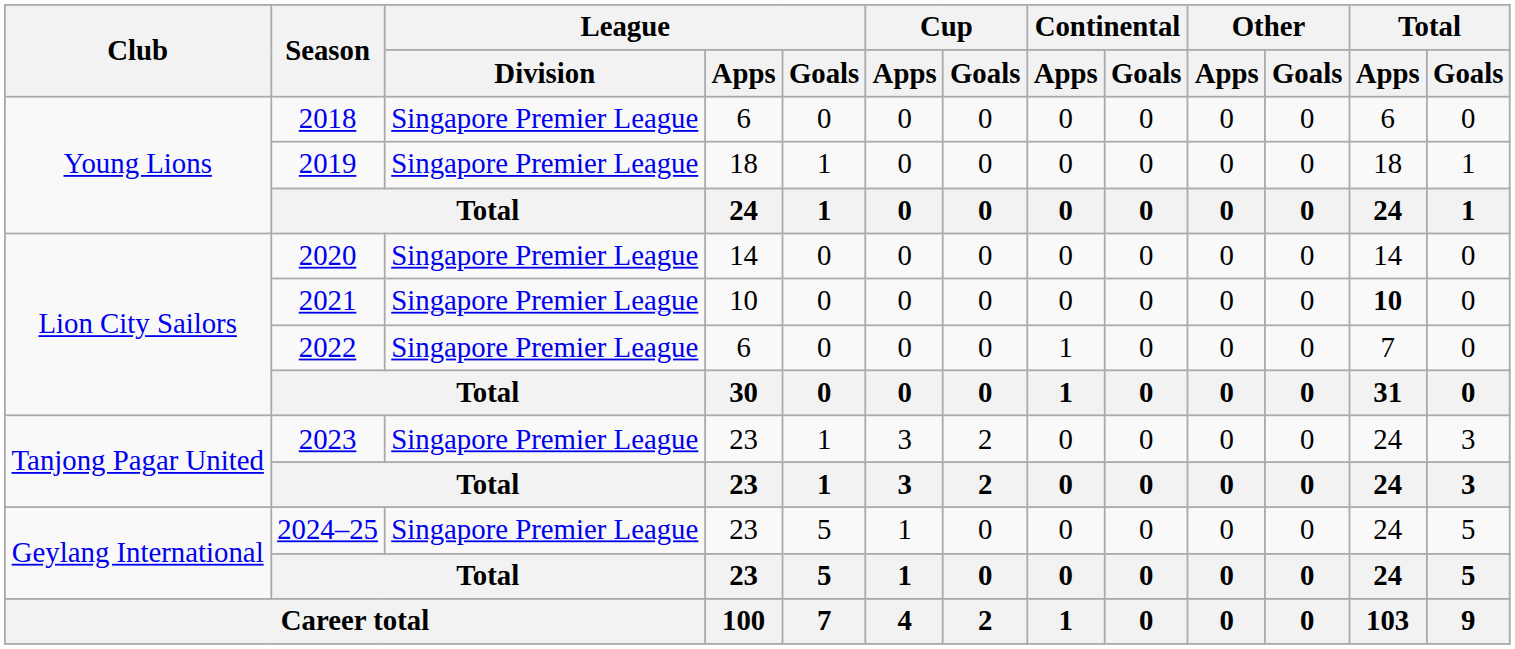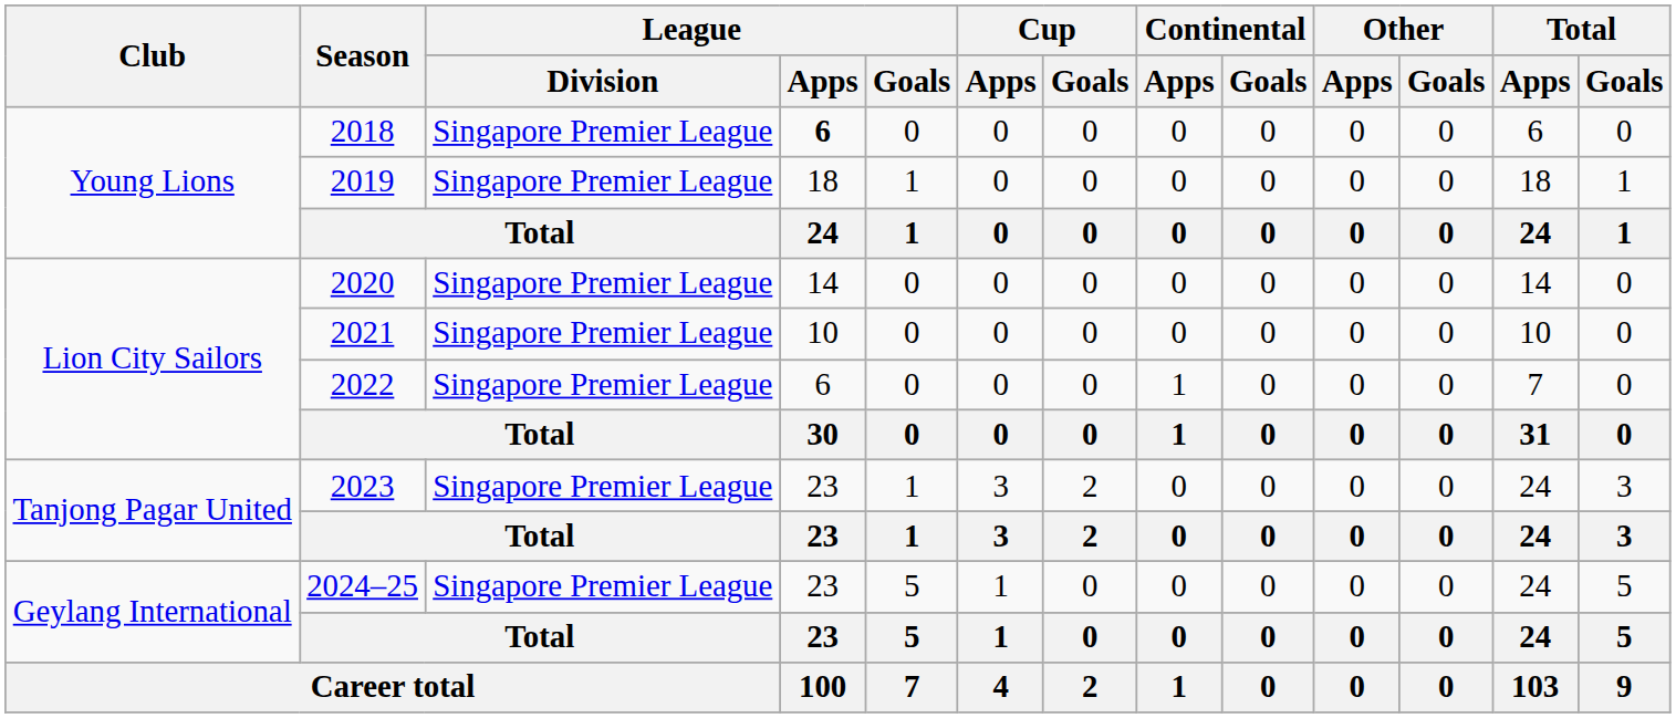2018 | League / Apps: normal -> bold
2021 | Total / Apps: bold -> normal
